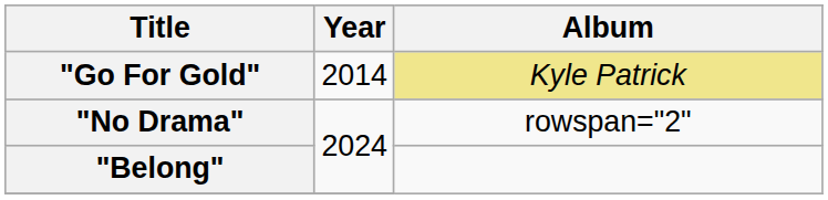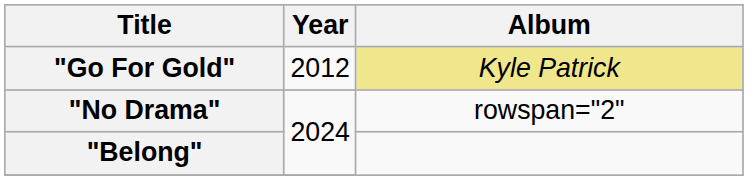"Go For Gold" | Year: 2014 -> 2012
